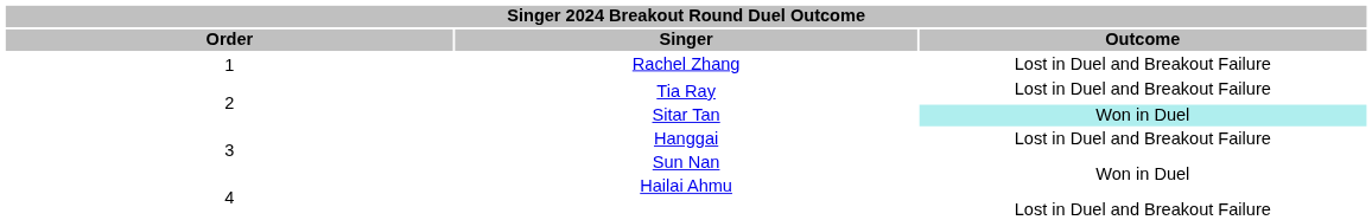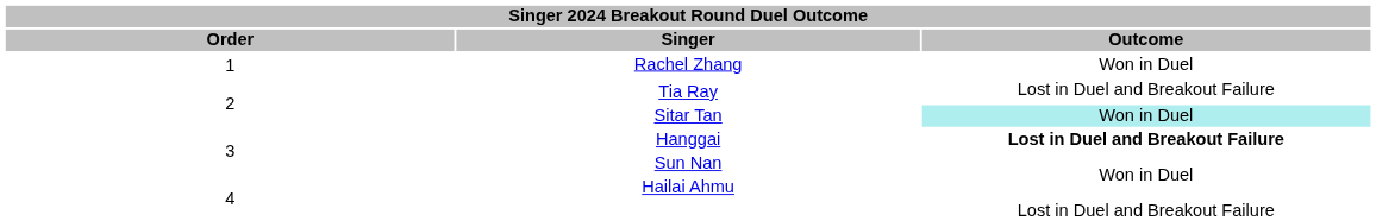Rachel Zhang | column 3: Lost in Duel and Breakout Failure -> Won in Duel
Hanggai | column 3: normal -> bold
